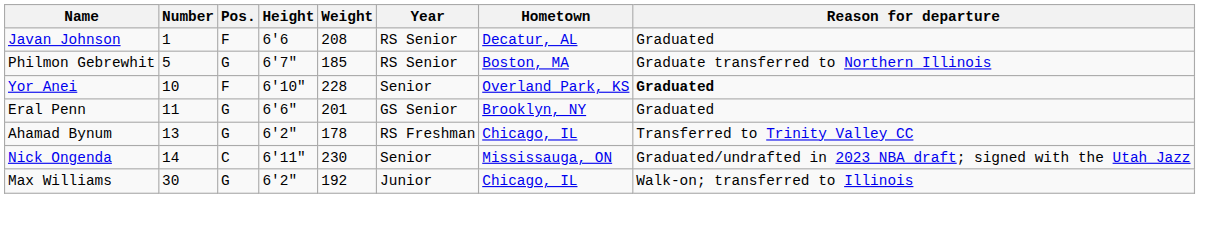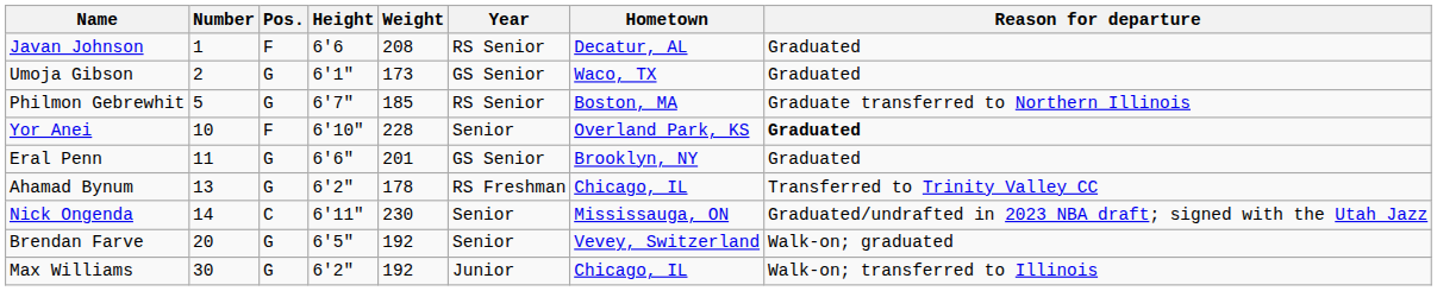+ row: Umoja Gibson | 2 | G | 6'1" | 173 | GS Senior | Waco, TX | Graduated
+ row: Brendan Farve | 20 | G | 6'5" | 192 | Senior | Vevey, Switzerland | Walk-on; graduated
